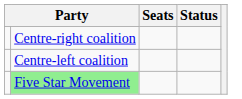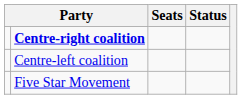Centre-right coalition | column 2: normal -> bold
Five Star Movement | column 2: lightgreen background -> no background
